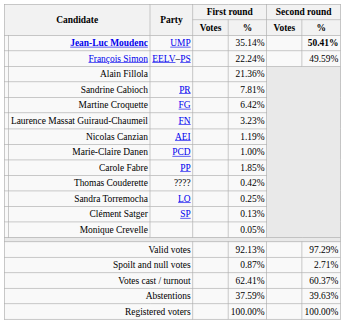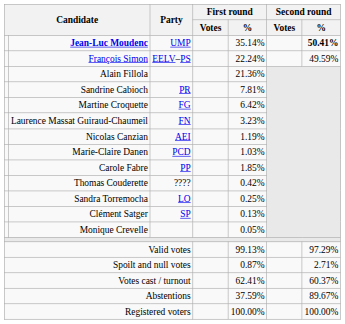Marie-Claire Danen | First round / %: 1.00% -> 1.03%
Valid votes | First round / %: 92.13% -> 99.13%
Abstentions | Second round / %: 39.63% -> 89.67%
